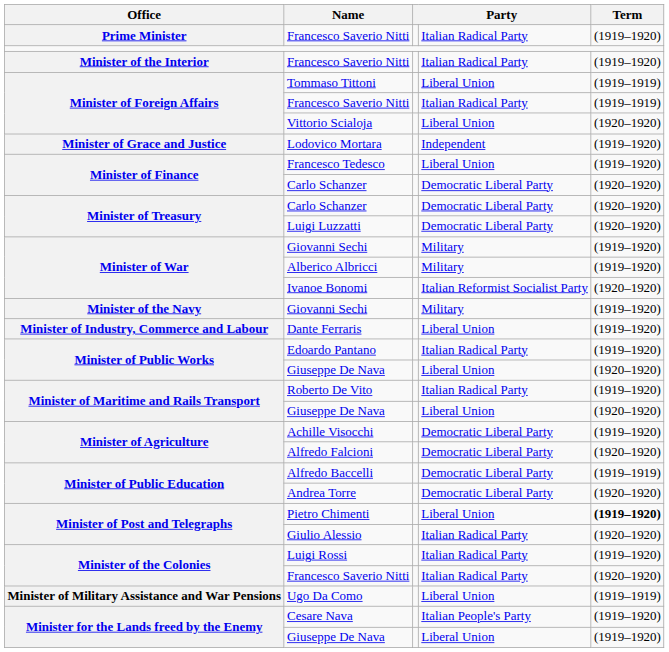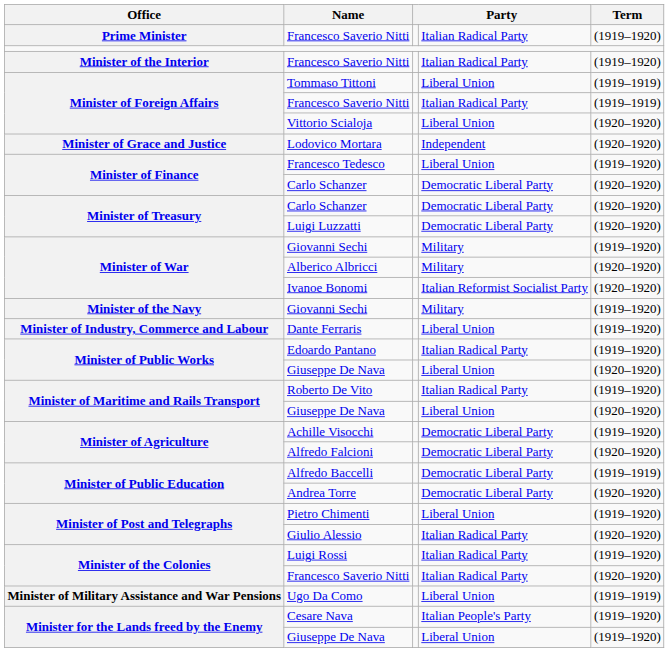Lodovico Mortara | Term: (1919–1920) -> (1920–1920)
Alberico Albricci | Term: (1919–1920) -> (1920–1920)
Pietro Chimenti | Term: bold -> normal
